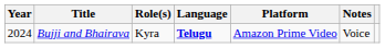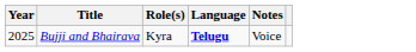- column: Platform | Amazon Prime Video
Bujji and Bhairava | Year: 2024 -> 2025
